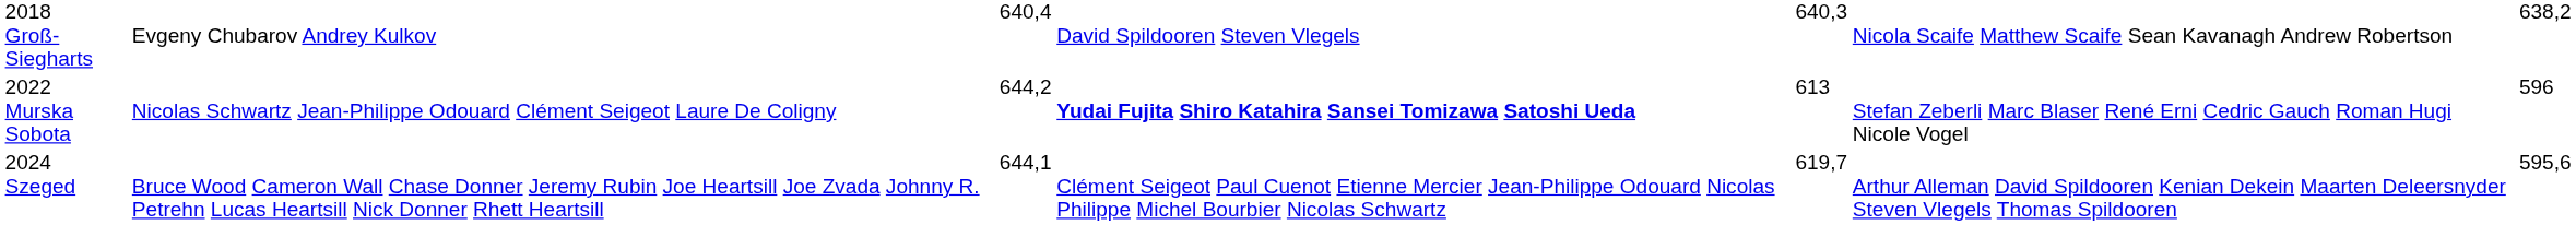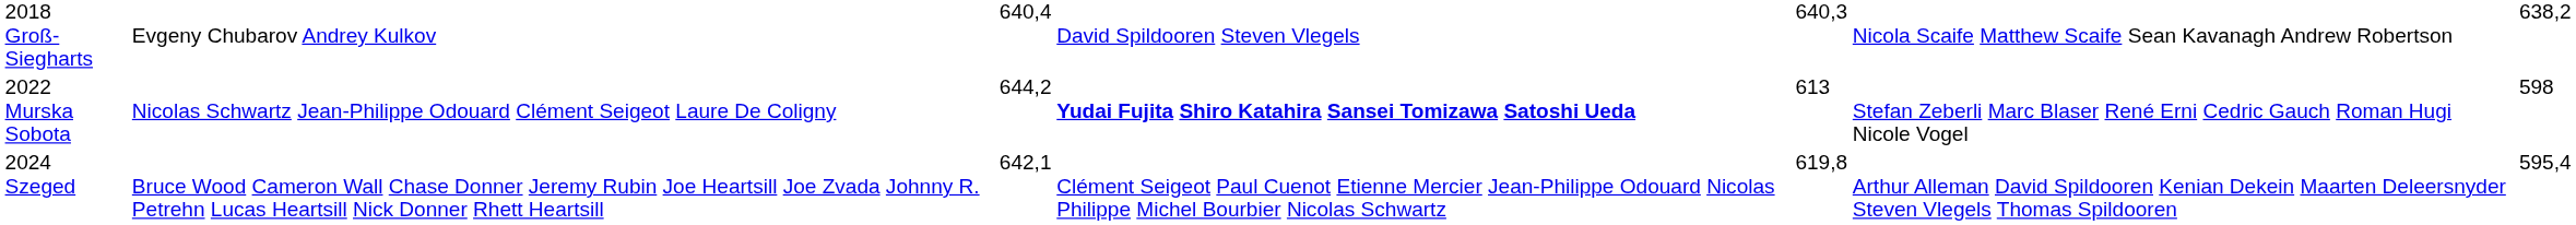2022 Murska Sobota | column 7: 596 -> 598
2024 Szeged | column 3: 644,1 -> 642,1
2024 Szeged | column 5: 619,7 -> 619,8
2024 Szeged | column 7: 595,6 -> 595,4
